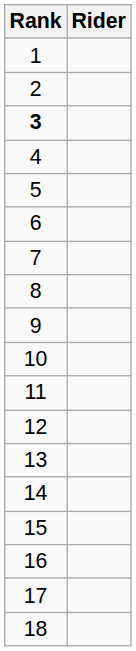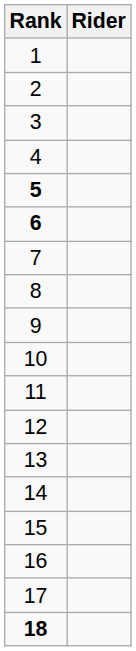3 | Rank: bold -> normal
5 | Rank: normal -> bold
6 | Rank: normal -> bold
18 | Rank: normal -> bold
